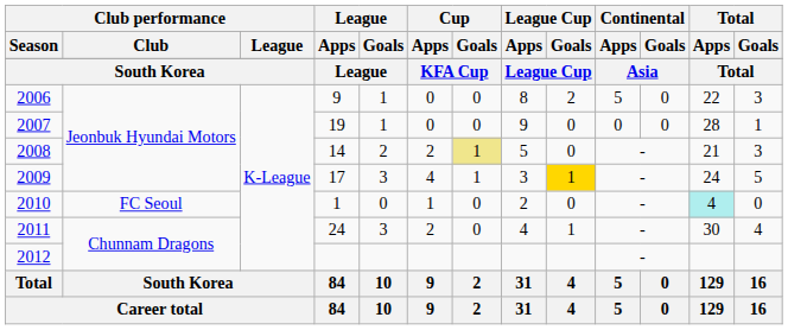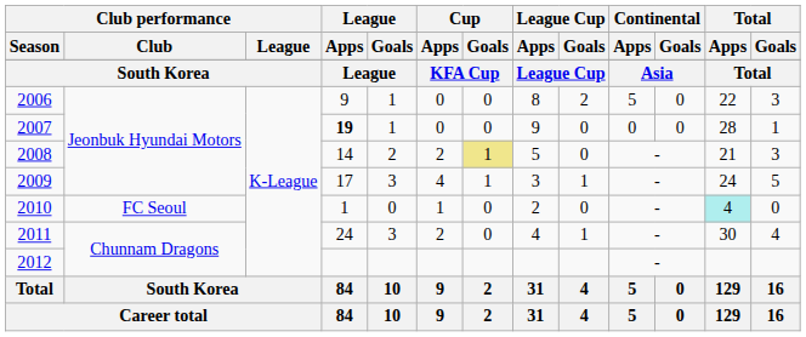2007 | League / Apps: normal -> bold
2009 | League Cup / Goals: gold background -> no background
